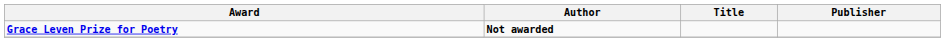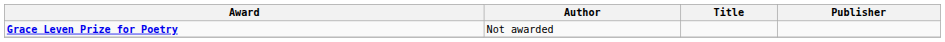Grace Leven Prize for Poetry | Author: bold -> normal
